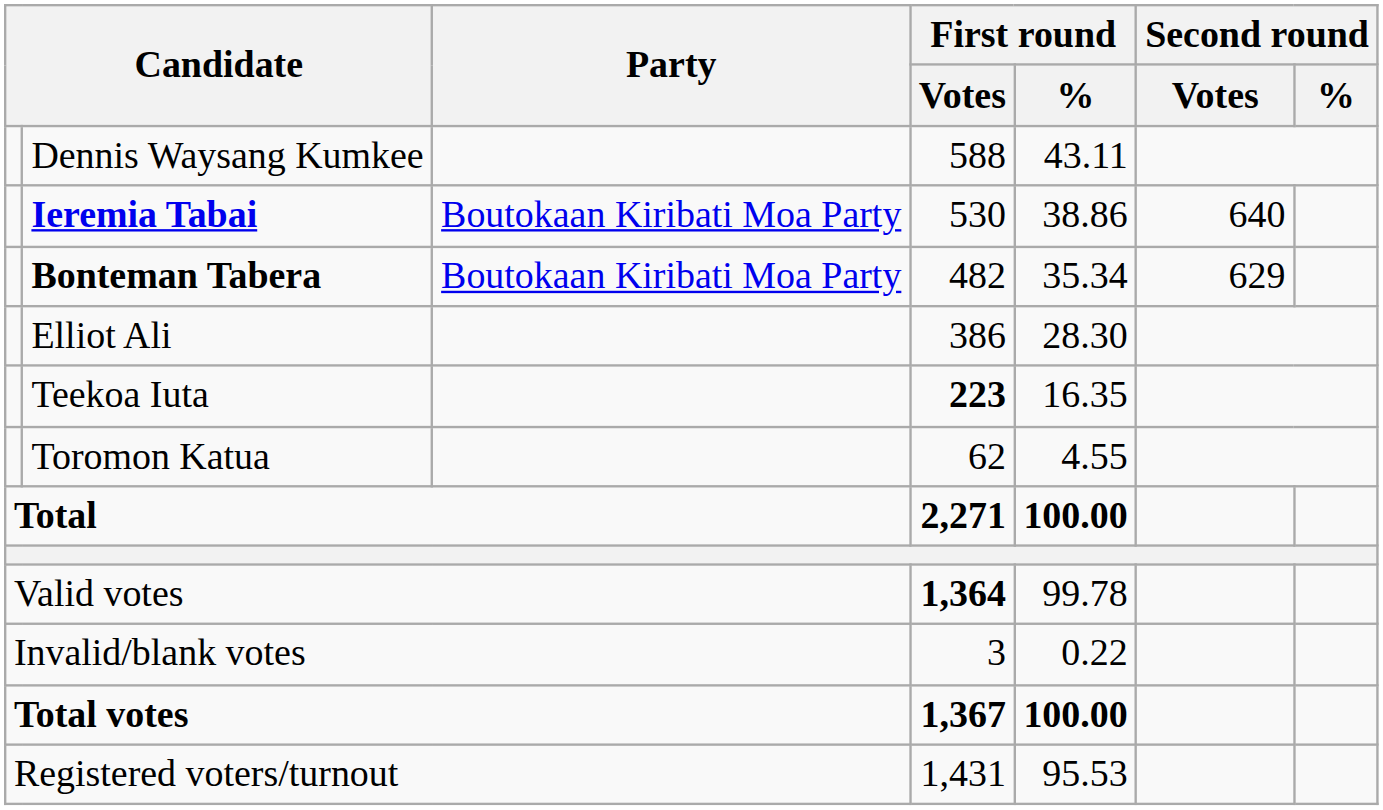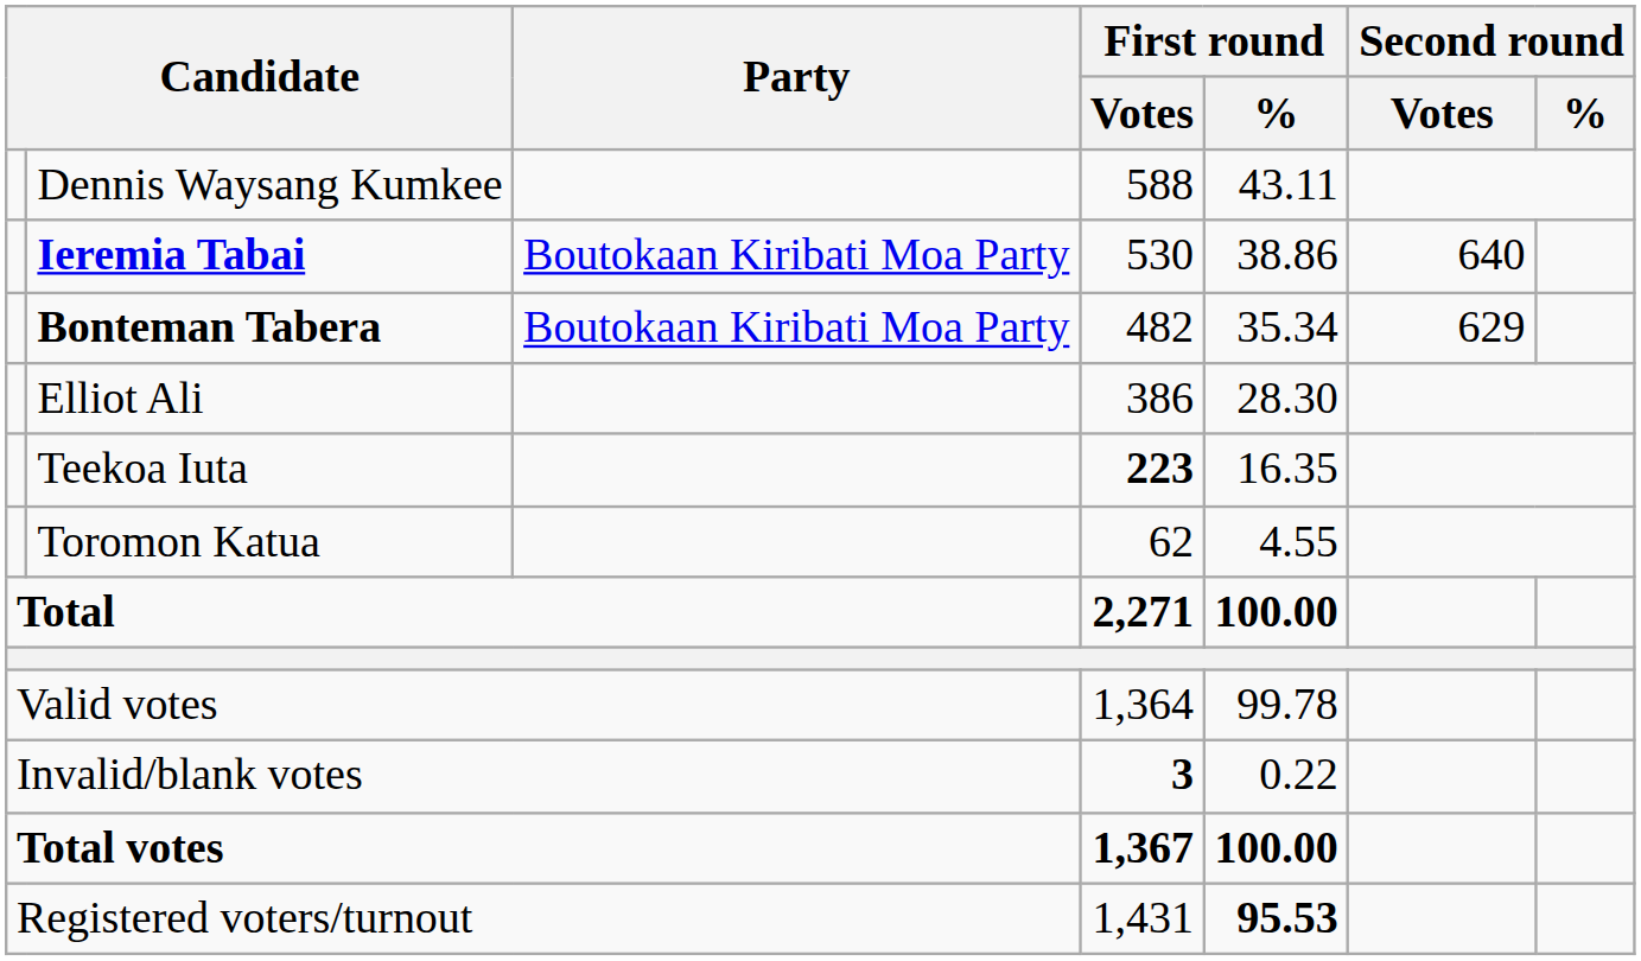Valid votes | First round / Votes: bold -> normal
Invalid/blank votes | First round / Votes: normal -> bold
Registered voters/turnout | First round / %: normal -> bold
